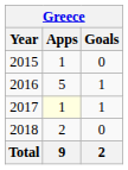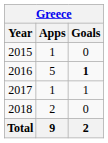2016 | Goals: normal -> bold
2017 | Apps: lightyellow background -> no background
